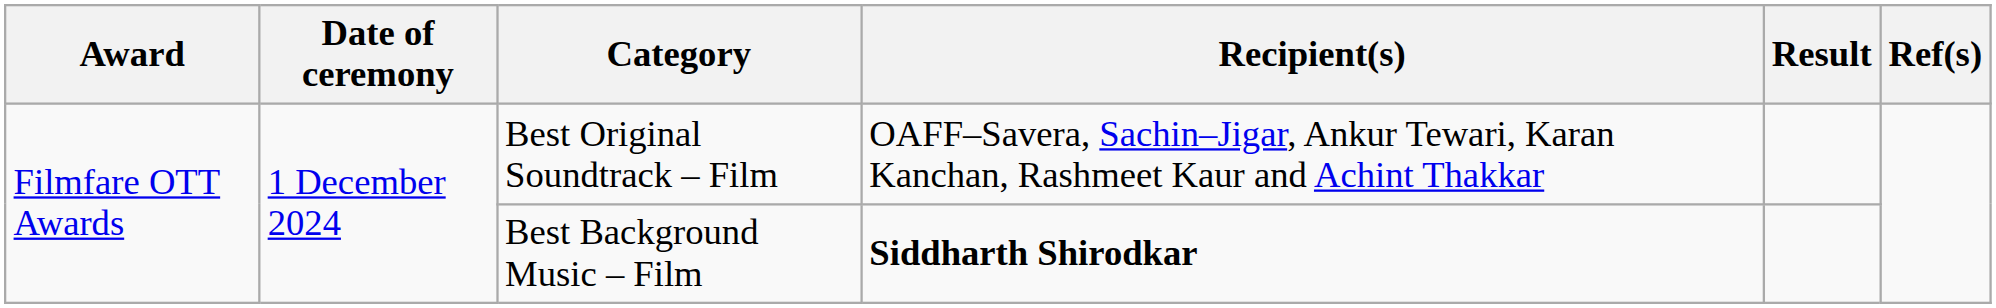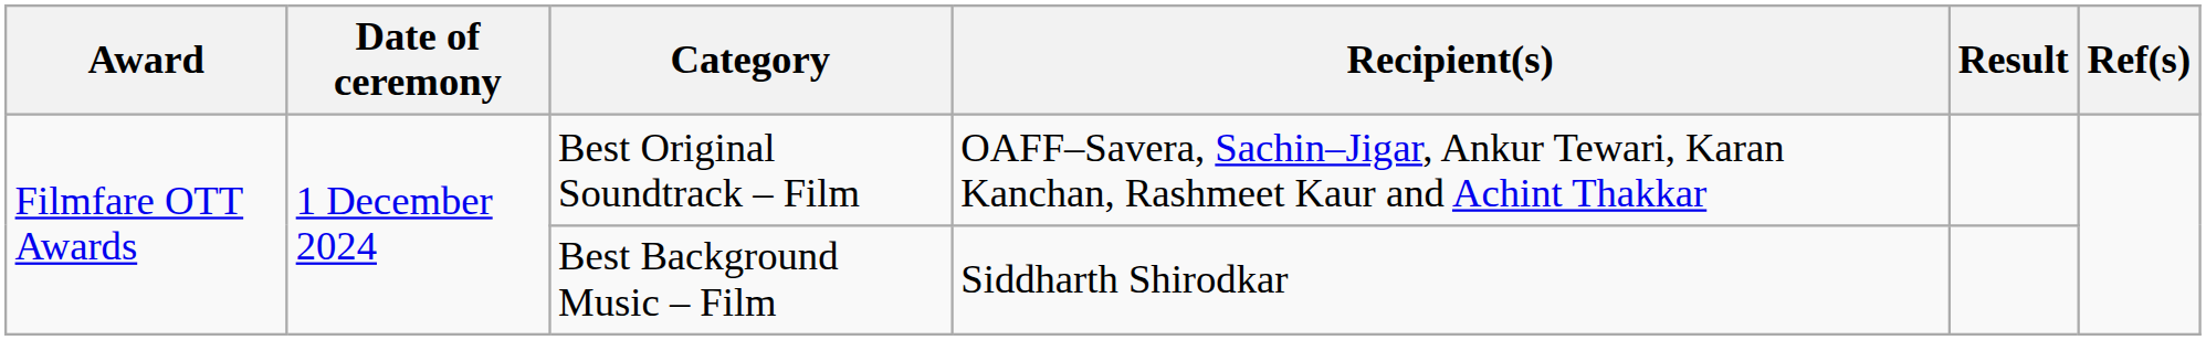Best Background Music – Film | Recipient(s): bold -> normal
